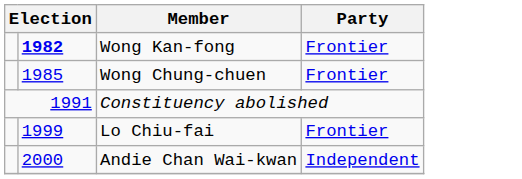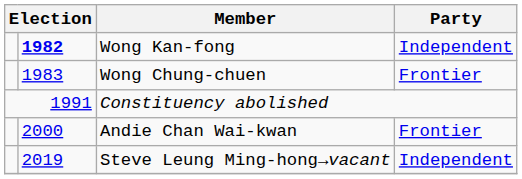Wong Kan-fong | Party: Frontier -> Independent
Wong Chung-chuen | column 2: 1985 -> 1983
- row: 1999 | Lo Chiu-fai | Frontier
Andie Chan Wai-kwan | Party: Independent -> Frontier
+ row: 2019 | Steve Leung Ming-hong→vacant | Independent
